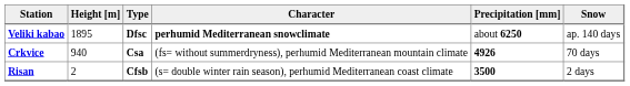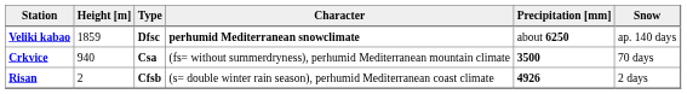Veliki kabao | Height [m]: 1895 -> 1859
Crkvice | Precipitation [mm]: 4926 -> 3500
Risan | Precipitation [mm]: 3500 -> 4926
